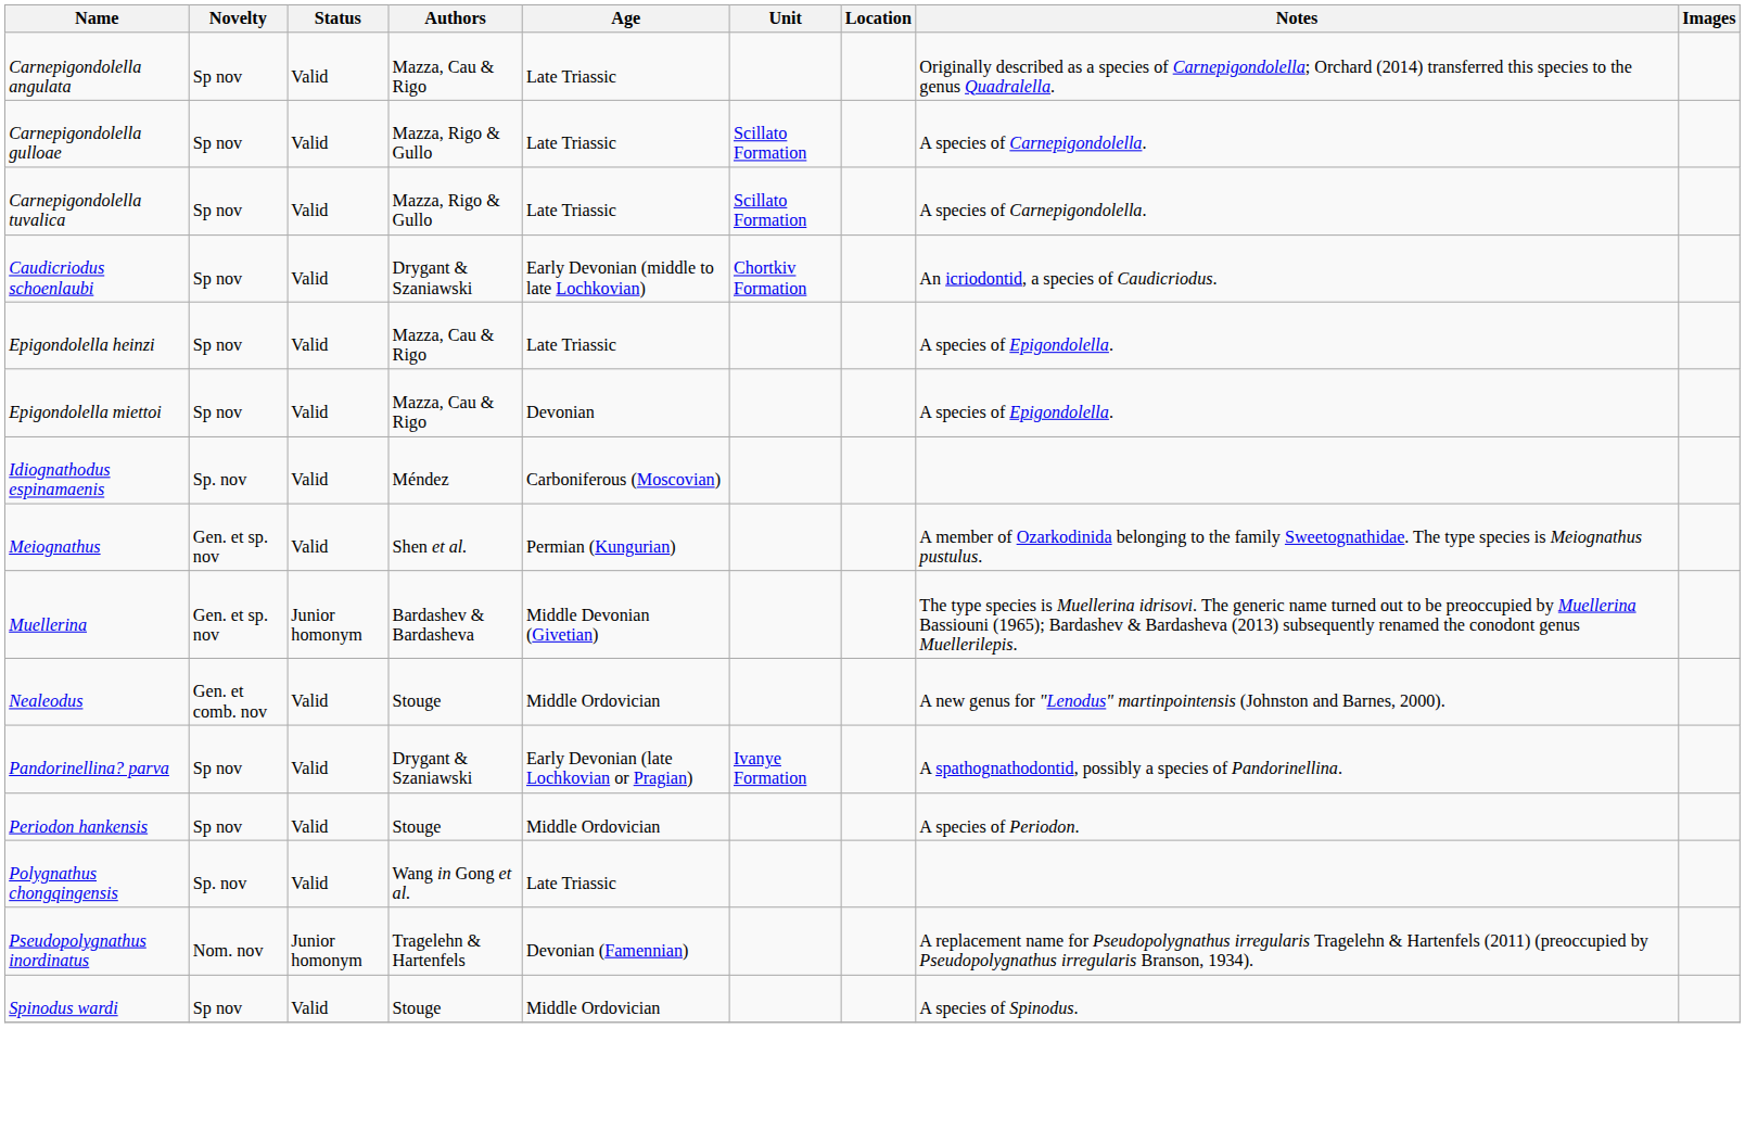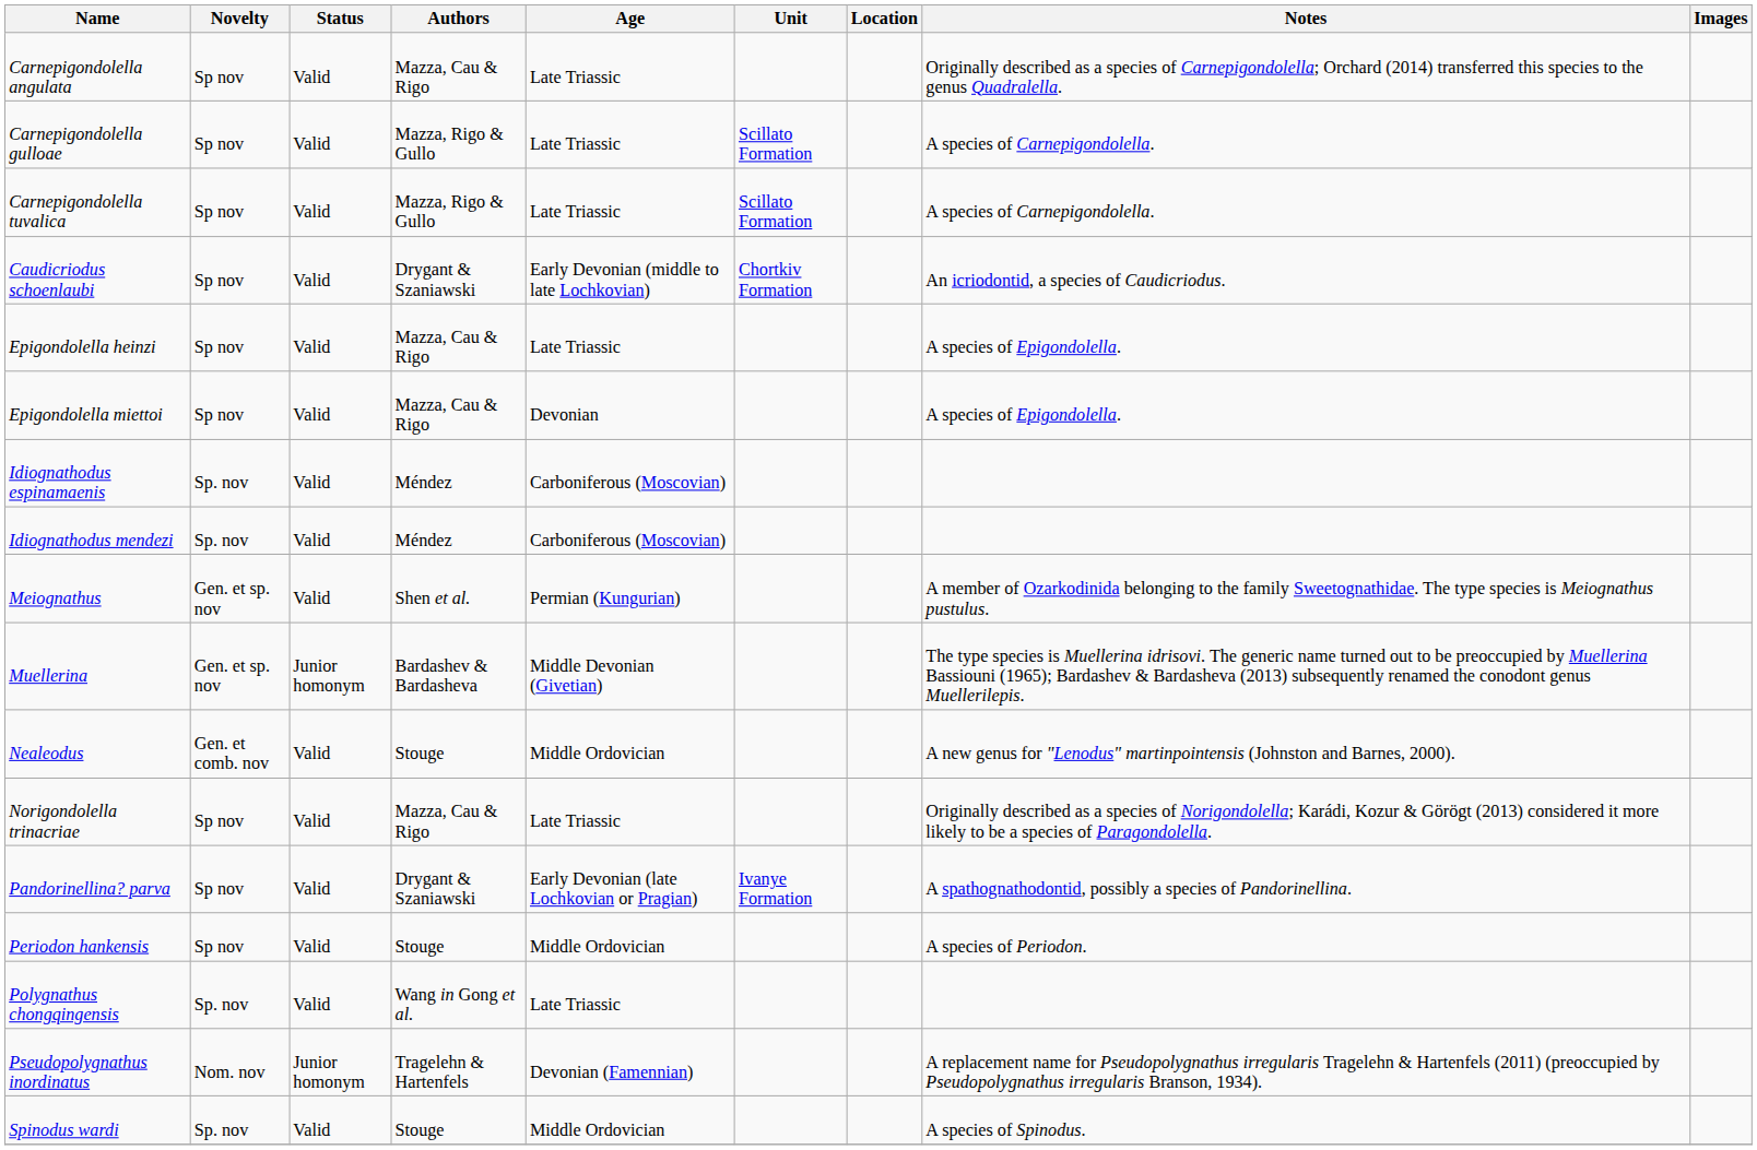+ row: Idiognathodus mendezi | Sp. nov | Valid | Méndez | Carboniferous (Moscovian)
+ row: Norigondolella trinacriae | Sp nov | Valid | Mazza, Cau & Rigo | Late Triassic | Originally described as a species of Norigondolella; Karádi, Kozur & Görögt (2013) considered it more likely to be a species of Paragondolella.
Spinodus wardi | Novelty: Sp nov -> Sp. nov
